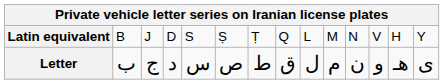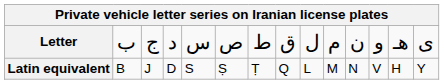rows swapped: Letter <-> Latin equivalent
